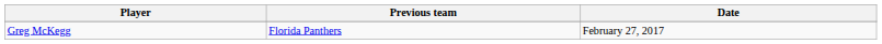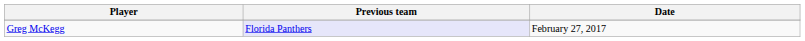Greg McKegg | Previous team: no background -> lavender background
